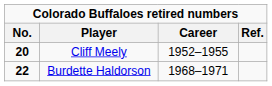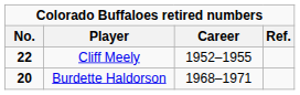Cliff Meely | No.: 20 -> 22
Burdette Haldorson | No.: 22 -> 20
